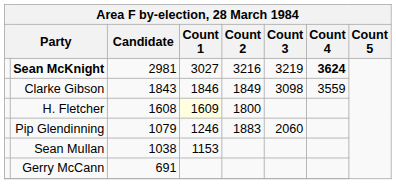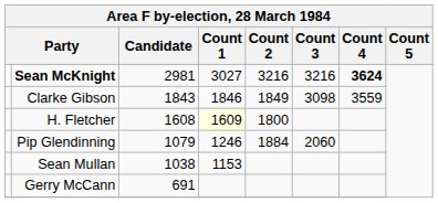Sean McKnight | Count 3: 3219 -> 3216
Pip Glendinning | Count 2: 1883 -> 1884
